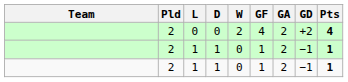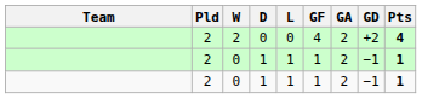columns swapped: W <-> L
